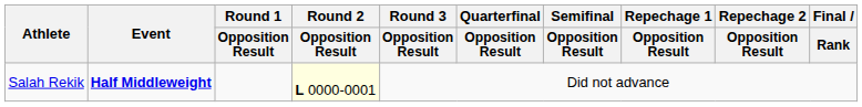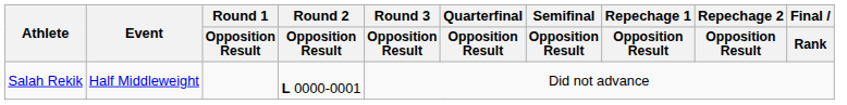Salah Rekik | Event: bold -> normal
Salah Rekik | Round 2 / Opposition Result: lightyellow background -> no background
